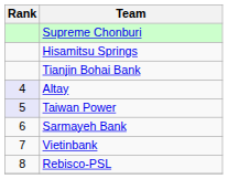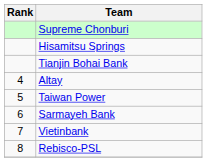Altay | Rank: lavender background -> no background
Taiwan Power | Rank: lavender background -> no background
